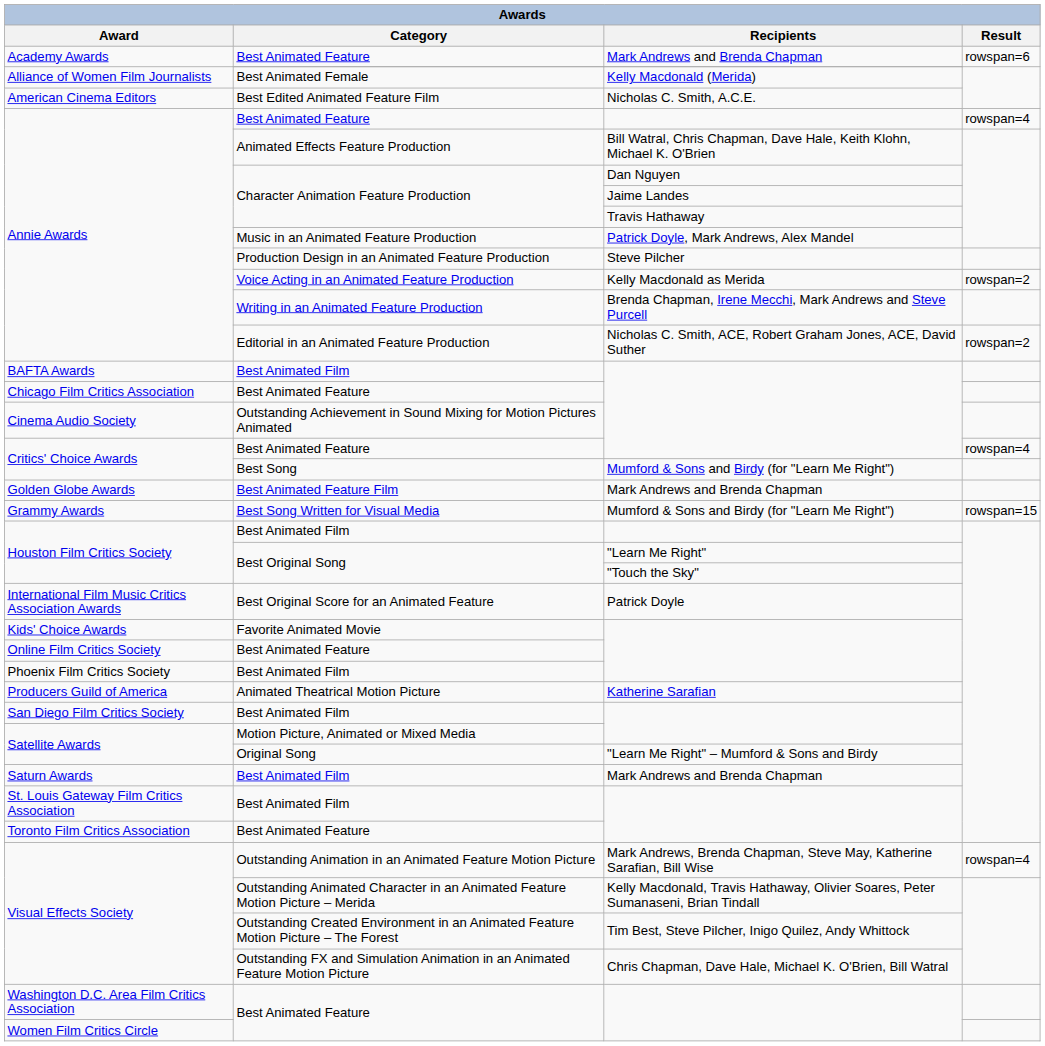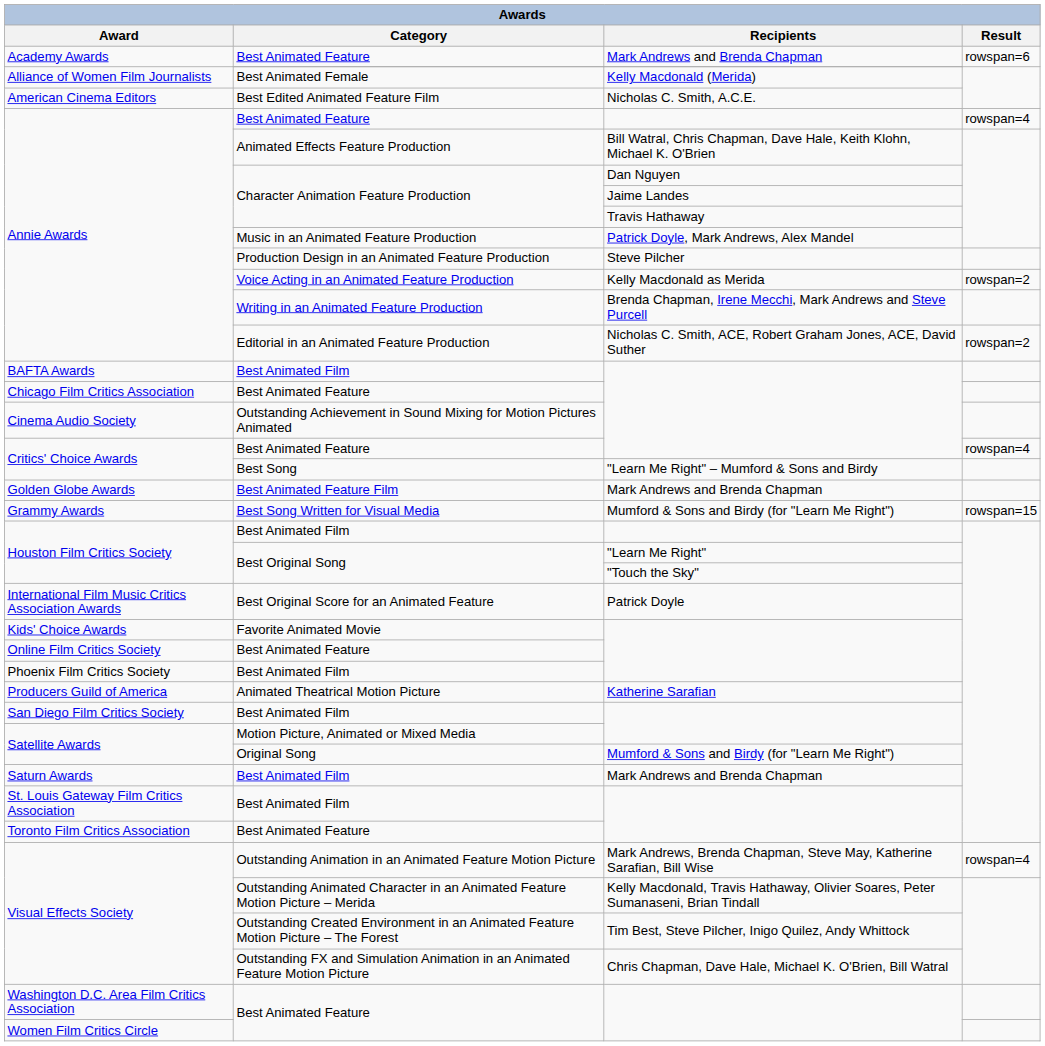Best Song | Recipients: Mumford & Sons and Birdy (for "Learn Me Right") -> "Learn Me Right" – Mumford & Sons and Birdy
Original Song | Recipients: "Learn Me Right" – Mumford & Sons and Birdy -> Mumford & Sons and Birdy (for "Learn Me Right")
